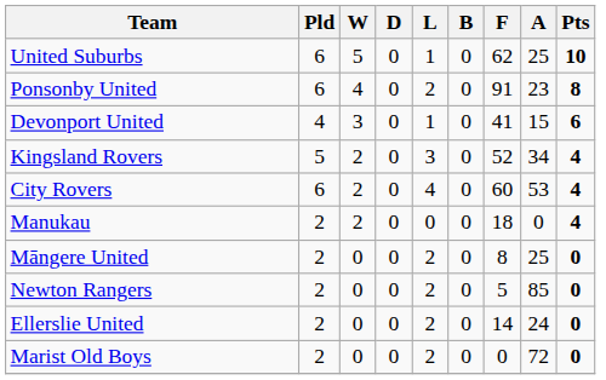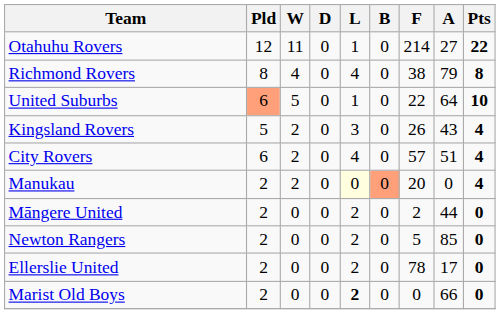+ row: Otahuhu Rovers | 12 | 11 | 0 | 1 | 0 | 214 | 27 | 22
+ row: Richmond Rovers | 8 | 4 | 0 | 4 | 0 | 38 | 79 | 8
United Suburbs | Pld: no background -> lightsalmon background
United Suburbs | F: 62 -> 22
United Suburbs | A: 25 -> 64
- row: Ponsonby United | 6 | 4 | 0 | 2 | 0 | 91 | 23 | 8
- row: Devonport United | 4 | 3 | 0 | 1 | 0 | 41 | 15 | 6
Kingsland Rovers | F: 52 -> 26
Kingsland Rovers | A: 34 -> 43
City Rovers | F: 60 -> 57
City Rovers | A: 53 -> 51
Manukau | L: no background -> lightyellow background
Manukau | B: no background -> lightsalmon background
Manukau | F: 18 -> 20
Māngere United | F: 8 -> 2
Māngere United | A: 25 -> 44
Ellerslie United | F: 14 -> 78
Ellerslie United | A: 24 -> 17
Marist Old Boys | L: normal -> bold
Marist Old Boys | A: 72 -> 66
